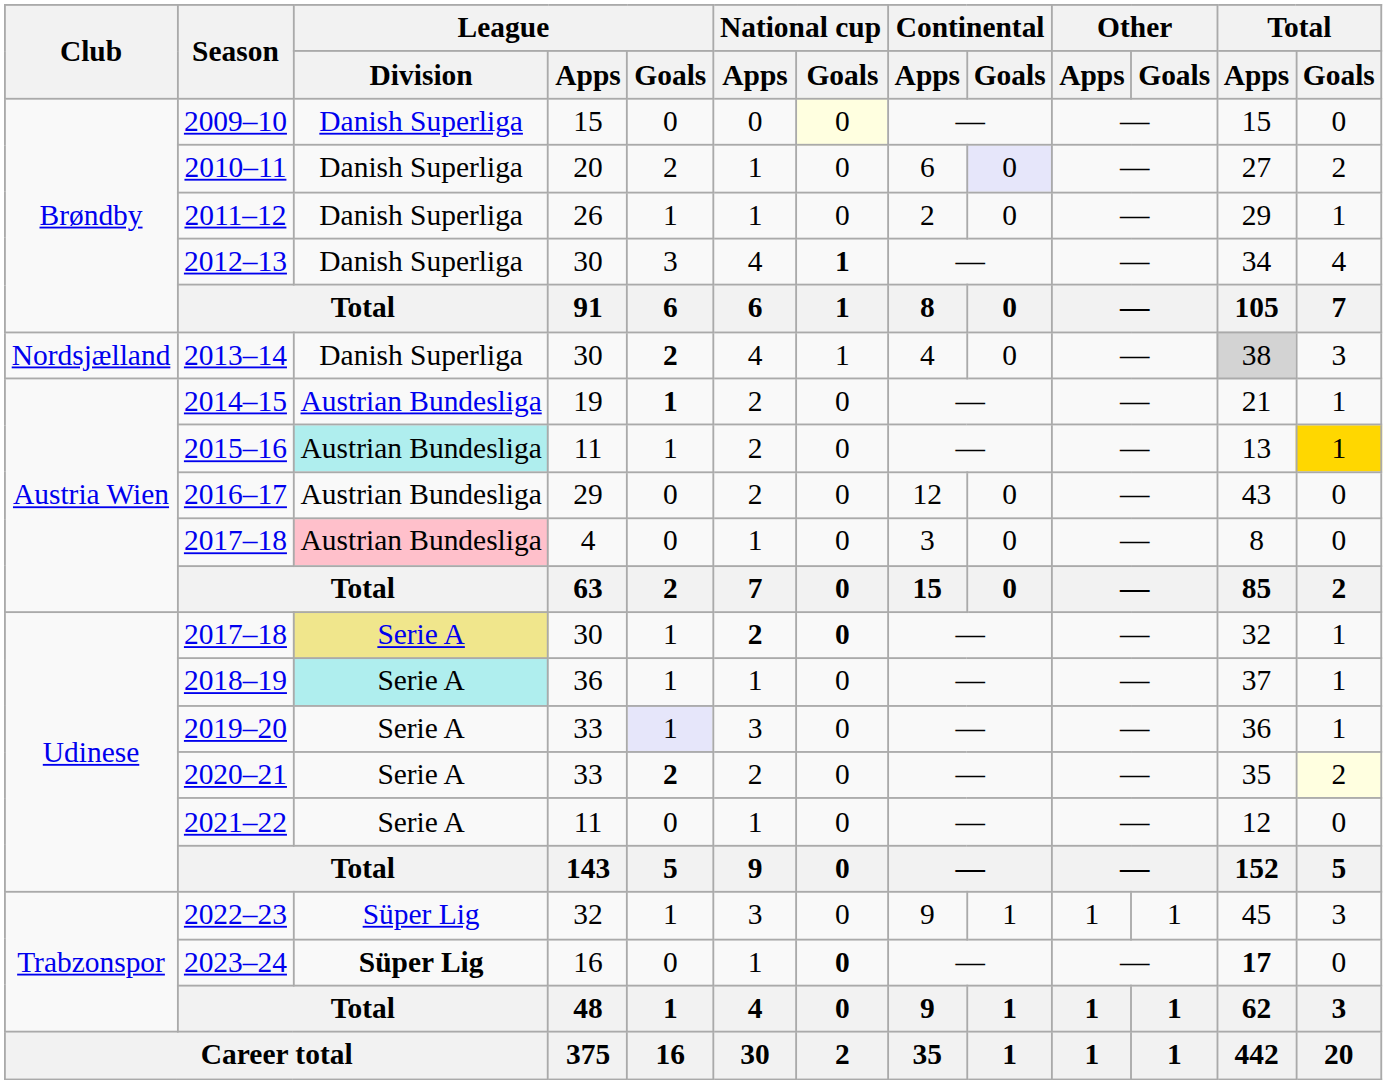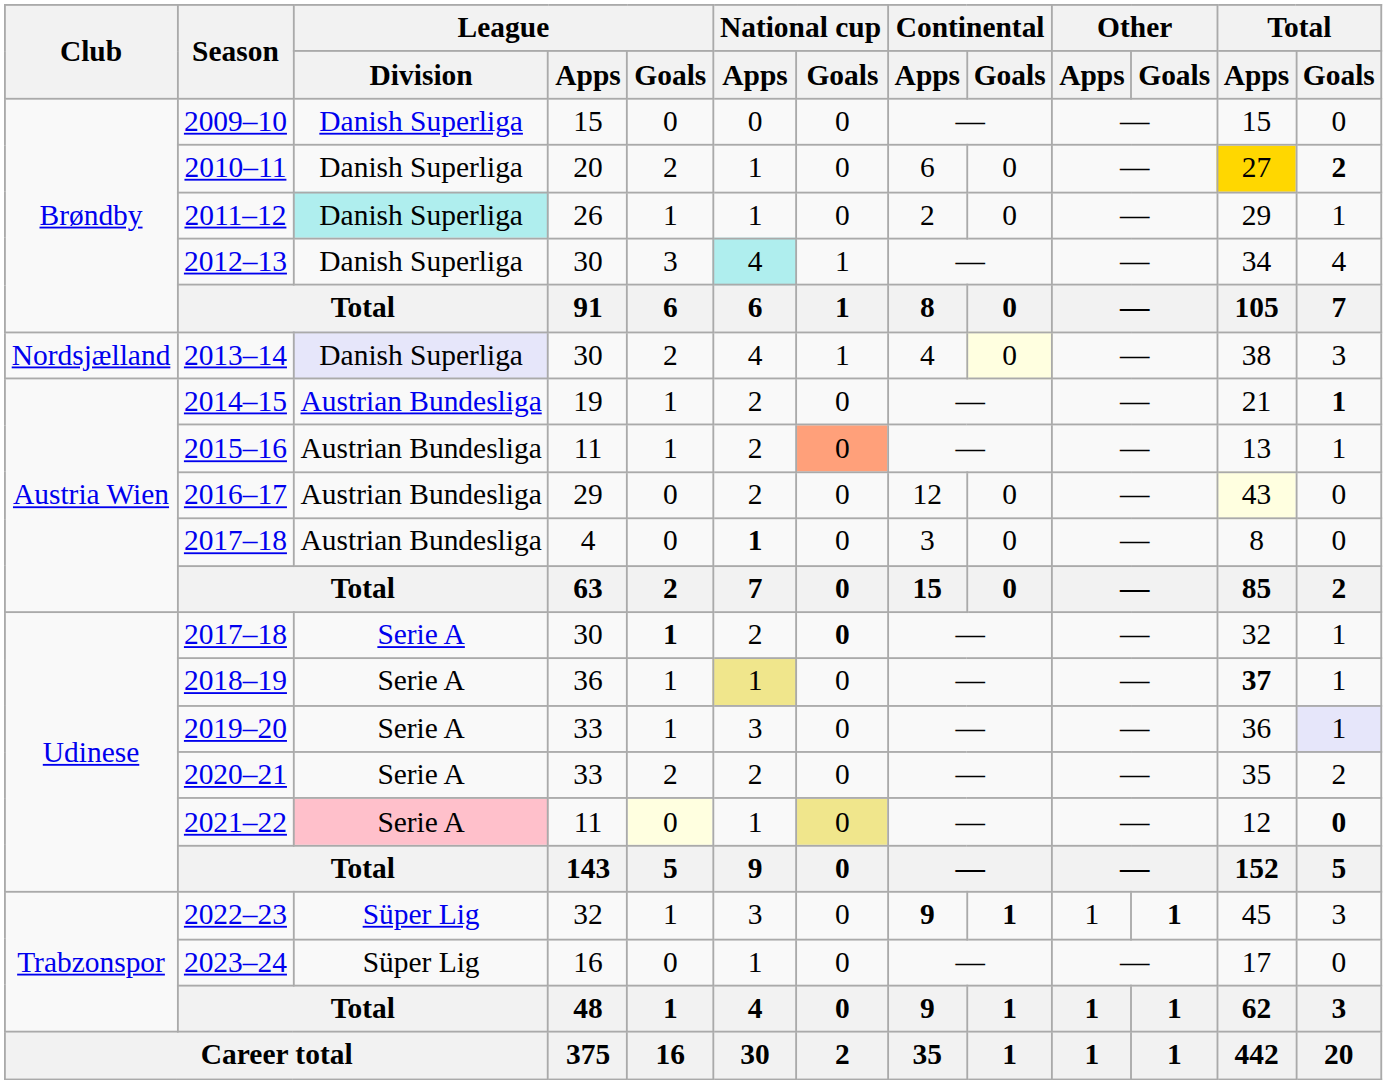2009–10 | National cup / Goals: lightyellow background -> no background
2010–11 | Continental / Goals: lavender background -> no background
2010–11 | Total / Apps: no background -> gold background
2010–11 | Total / Goals: normal -> bold
2011–12 | League / Division: no background -> paleturquoise background
2012–13 | National cup / Apps: no background -> paleturquoise background
2012–13 | National cup / Goals: bold -> normal
2013–14 | League / Division: no background -> lavender background
2013–14 | League / Goals: bold -> normal
2013–14 | Continental / Goals: no background -> lightyellow background
2013–14 | Total / Apps: lightgrey background -> no background
2014–15 | League / Goals: bold -> normal
2014–15 | Total / Goals: normal -> bold
2015–16 | League / Division: paleturquoise background -> no background
2015–16 | National cup / Goals: no background -> lightsalmon background
2015–16 | Total / Goals: gold background -> no background
2016–17 | Total / Apps: no background -> lightyellow background
2017–18 / 4 | League / Division: pink background -> no background
2017–18 / 4 | National cup / Apps: normal -> bold
2017–18 / 30 | League / Division: khaki background -> no background
2017–18 / 30 | League / Goals: normal -> bold
2017–18 / 30 | National cup / Apps: bold -> normal
2018–19 | League / Division: paleturquoise background -> no background
2018–19 | National cup / Apps: no background -> khaki background
2018–19 | Total / Apps: normal -> bold
2019–20 | League / Goals: lavender background -> no background
2019–20 | Total / Goals: no background -> lavender background
2020–21 | League / Goals: bold -> normal
2020–21 | Total / Goals: lightyellow background -> no background
2021–22 | League / Division: no background -> pink background
2021–22 | League / Goals: no background -> lightyellow background
2021–22 | National cup / Goals: no background -> khaki background
2021–22 | Total / Goals: normal -> bold
2022–23 | Continental / Apps: normal -> bold
2022–23 | Continental / Goals: normal -> bold
2022–23 | Other / Goals: normal -> bold
2023–24 | League / Division: bold -> normal
2023–24 | National cup / Goals: bold -> normal
2023–24 | Total / Apps: bold -> normal
